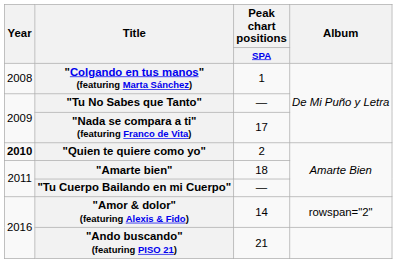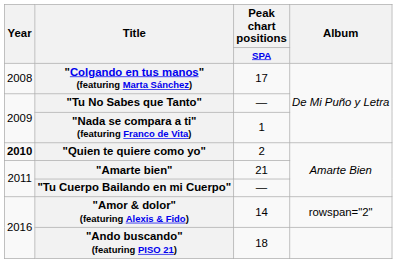"Colgando en tus manos" (featuring Marta Sánchez) | Peak chart positions / SPA: 1 -> 17
"Nada se compara a ti" (featuring Franco de Vita) | Peak chart positions / SPA: 17 -> 1
"Amarte bien" | Peak chart positions / SPA: 18 -> 21
"Ando buscando" (featuring PISO 21) | Peak chart positions / SPA: 21 -> 18
